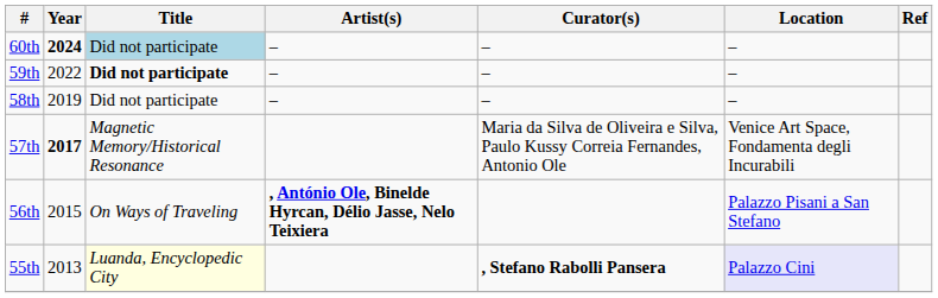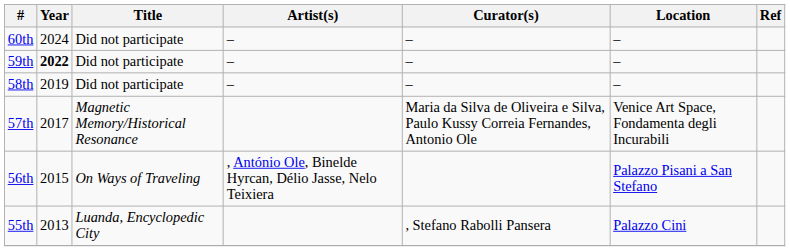60th | Year: bold -> normal
60th | Title: lightblue background -> no background
59th | Year: normal -> bold
59th | Title: bold -> normal
57th | Year: bold -> normal
56th | Artist(s): bold -> normal
55th | Title: lightyellow background -> no background
55th | Curator(s): bold -> normal
55th | Location: lavender background -> no background
